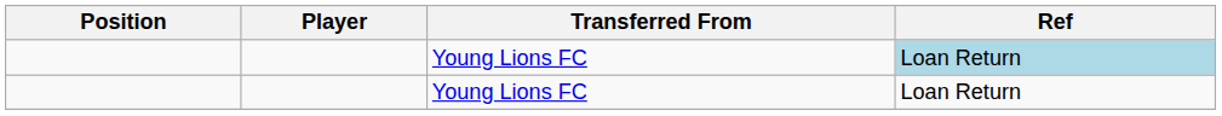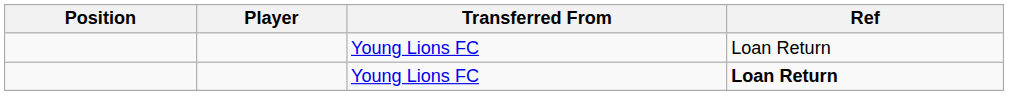row 2 | Ref: lightblue background -> no background
row 3 | Ref: normal -> bold
